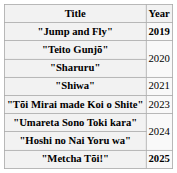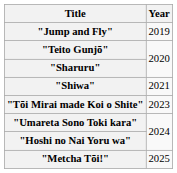"Jump and Fly" | Year: bold -> normal
"Metcha Tōi!" | Year: bold -> normal
